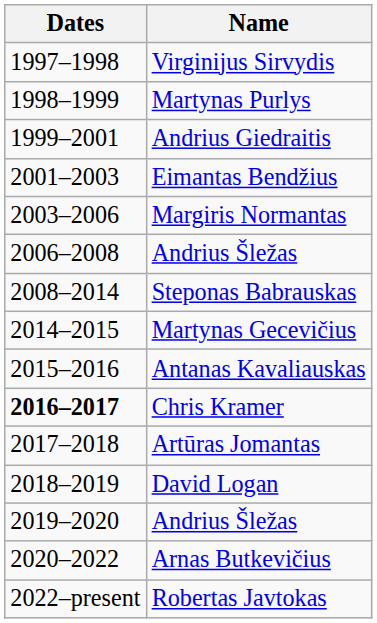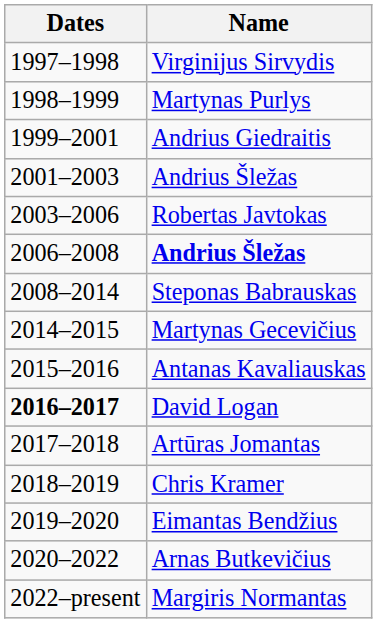row 5 | Name: Eimantas Bendžius -> Andrius Šležas
row 6 | Name: Margiris Normantas -> Robertas Javtokas
row 7 | Name: normal -> bold
row 11 | Name: Chris Kramer -> David Logan
row 13 | Name: David Logan -> Chris Kramer
row 14 | Name: Andrius Šležas -> Eimantas Bendžius
row 16 | Name: Robertas Javtokas -> Margiris Normantas
